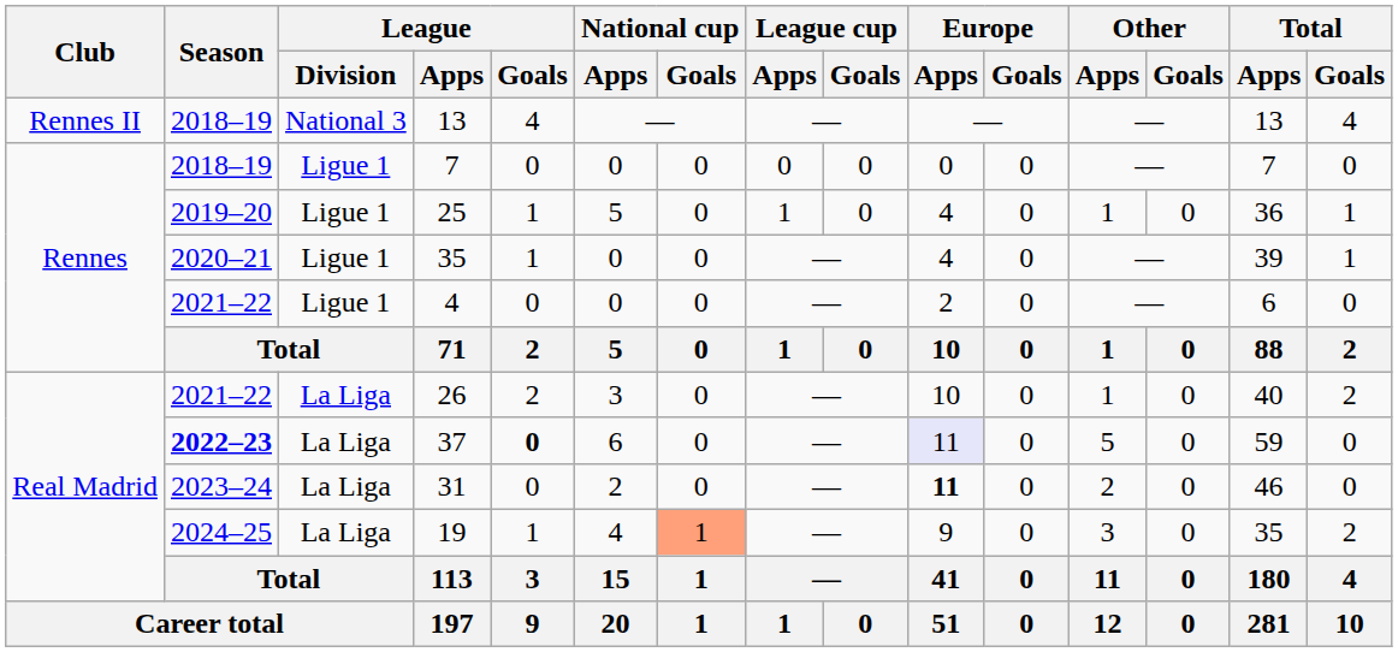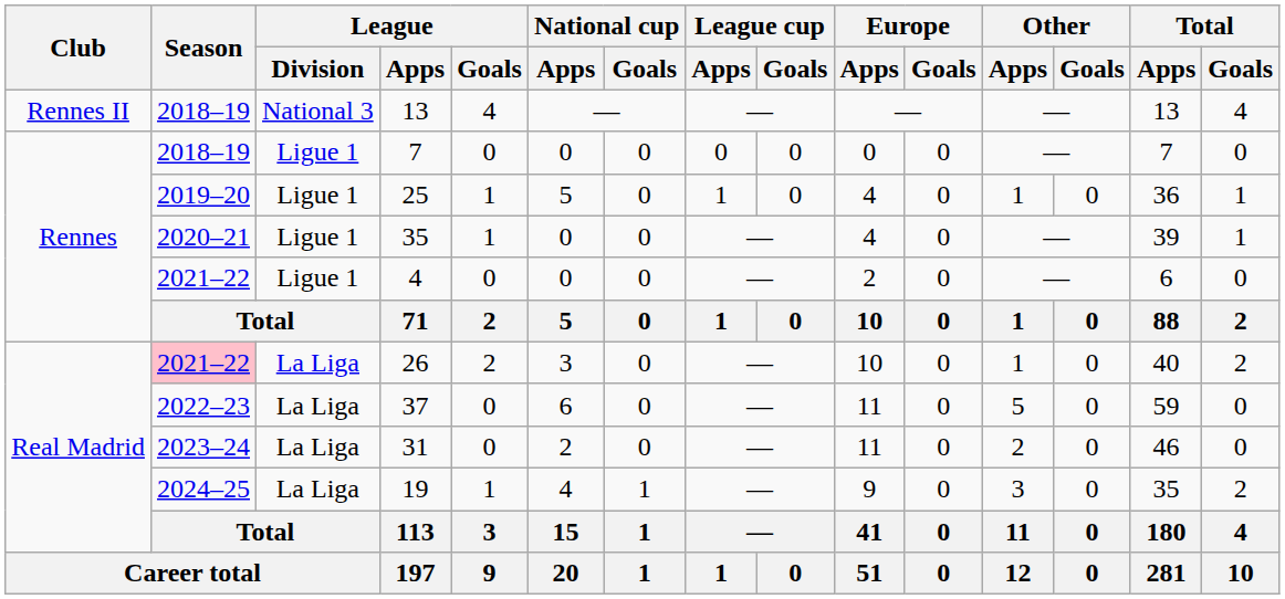26 | Season: no background -> pink background
37 | Season: bold -> normal
37 | League / Goals: bold -> normal
37 | Europe / Apps: lavender background -> no background
31 | Europe / Apps: bold -> normal
19 | National cup / Goals: lightsalmon background -> no background
